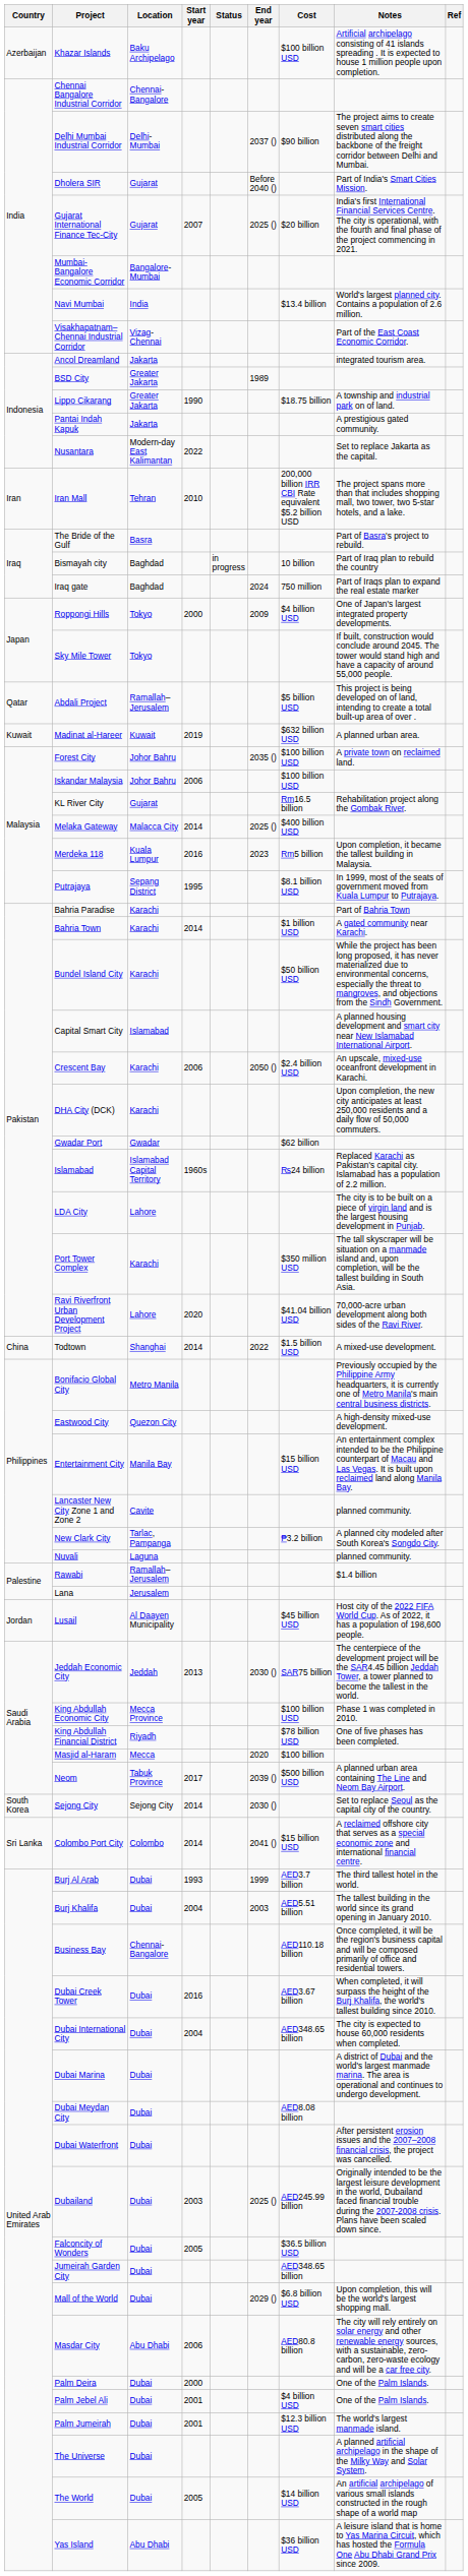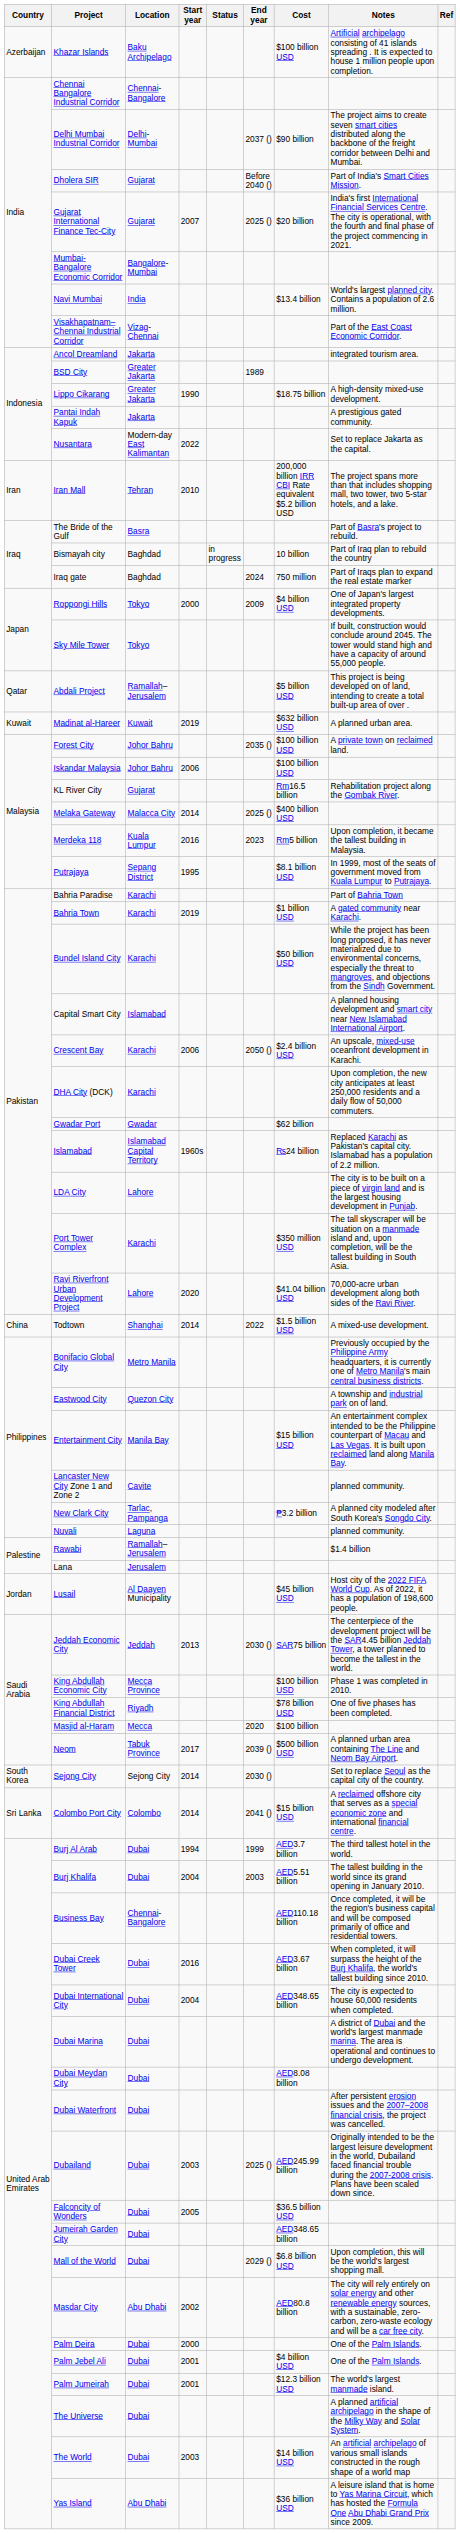Lippo Cikarang | Notes: A township and industrial park on of land. -> A high-density mixed-use development.
Bahria Town | Start year: 2014 -> 2019
Eastwood City | Notes: A high-density mixed-use development. -> A township and industrial park on of land.
Burj Al Arab | Start year: 1993 -> 1994
Masdar City | Start year: 2006 -> 2002
The World | Start year: 2005 -> 2003
